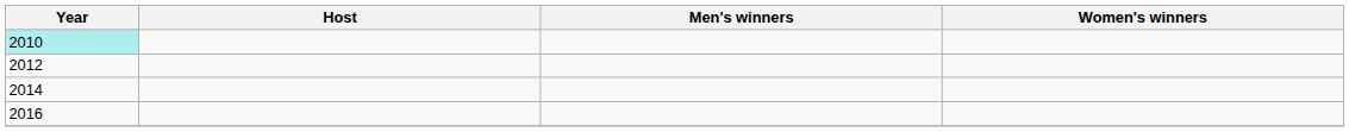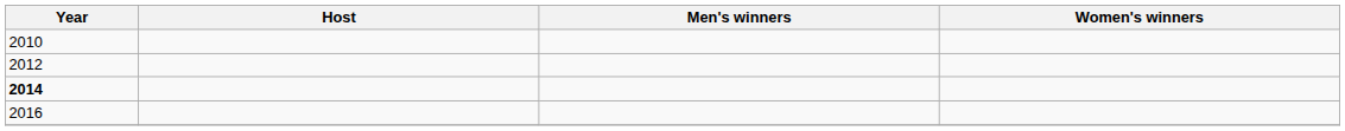2010 | Year: paleturquoise background -> no background
2014 | Year: normal -> bold
